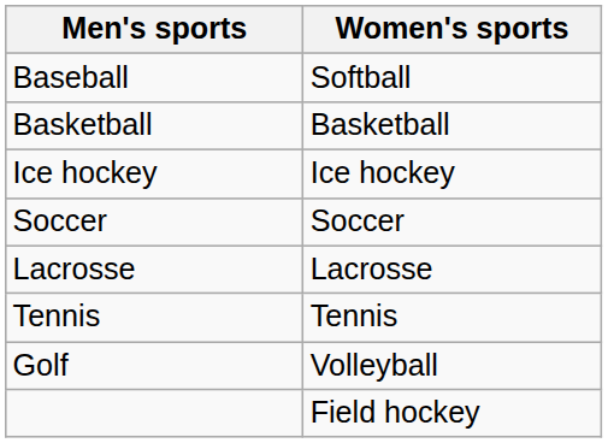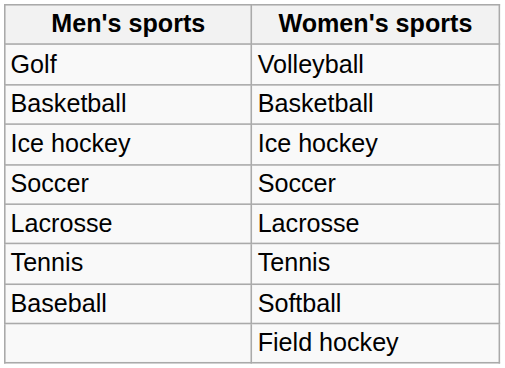rows swapped: Baseball <-> Golf
